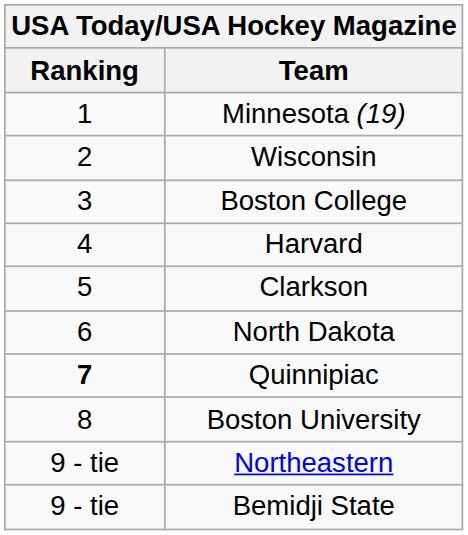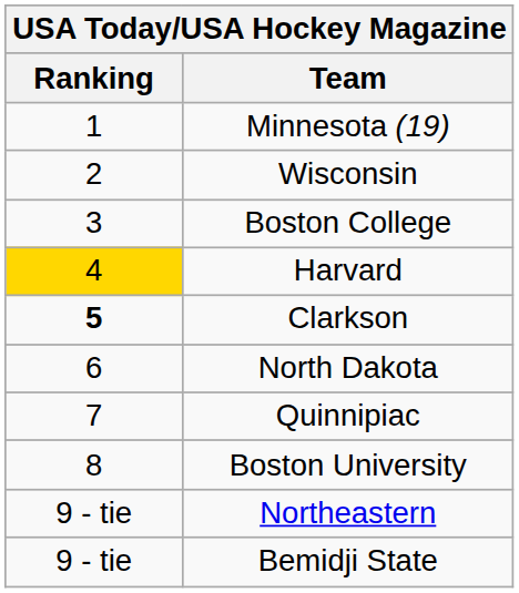Harvard | Ranking: no background -> gold background
Clarkson | Ranking: normal -> bold
Quinnipiac | Ranking: bold -> normal
